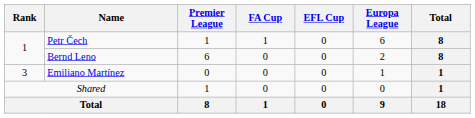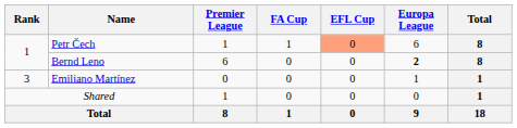Petr Čech | EFL Cup: no background -> lightsalmon background
Bernd Leno | Europa League: normal -> bold
